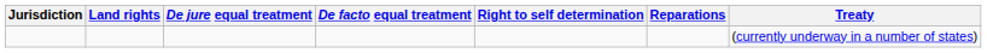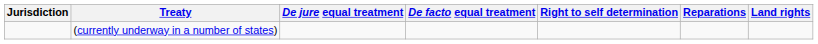columns swapped: Land rights <-> Treaty
